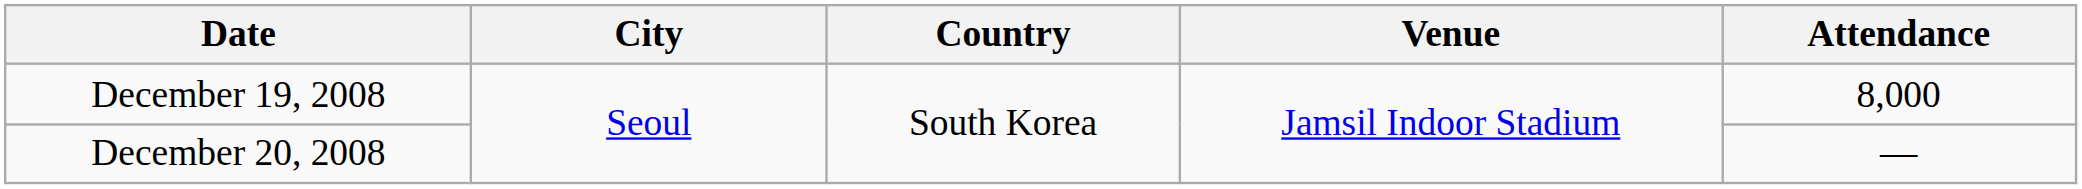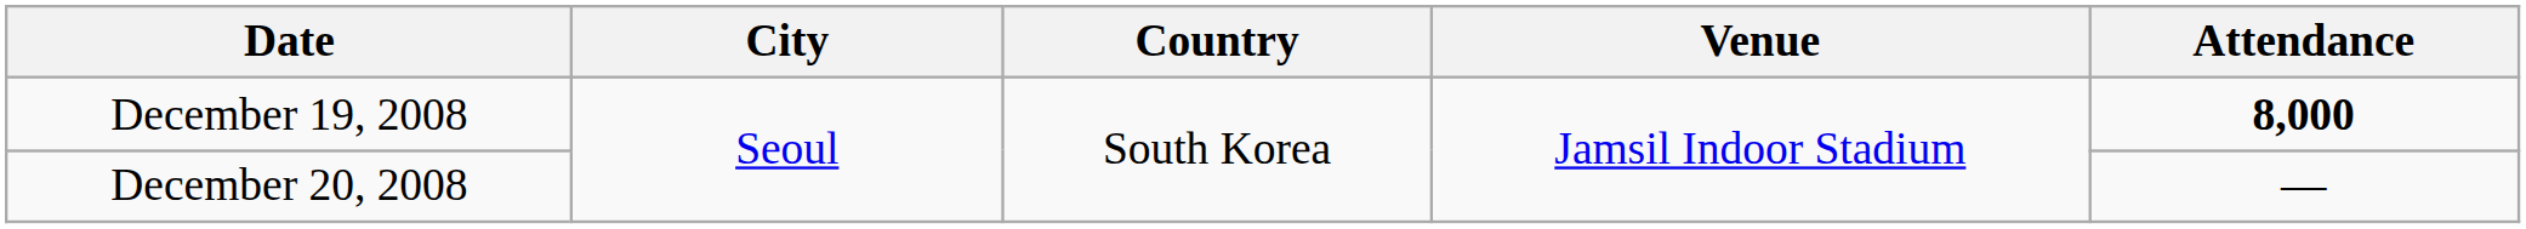December 19, 2008 | Attendance: normal -> bold
